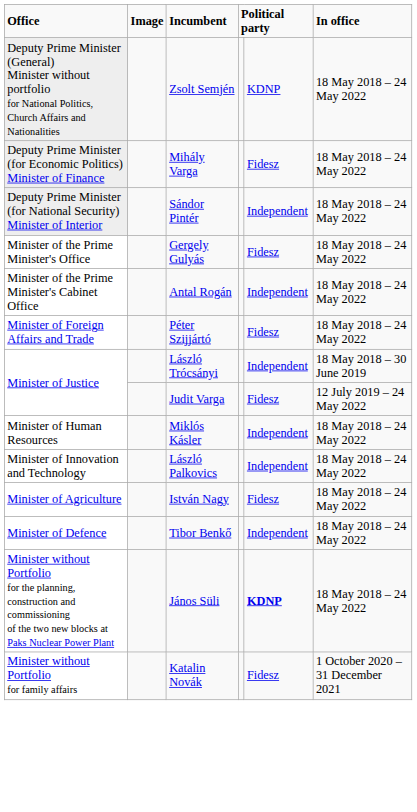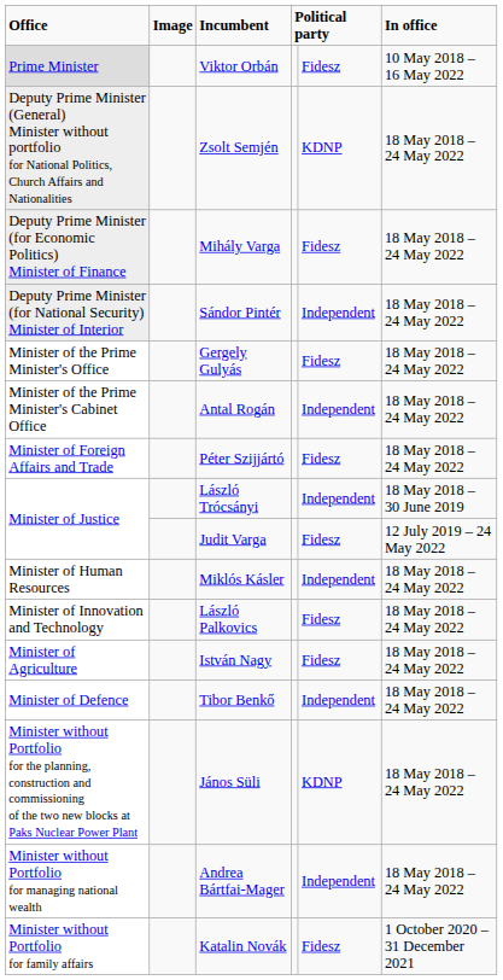+ row: Prime Minister | Viktor Orbán | Fidesz | 10 May 2018 – 16 May 2022
László Palkovics | column 5: Independent -> Fidesz
János Süli | column 5: bold -> normal
+ row: Minister without Portfolio for managing national wealth | Andrea Bártfai-Mager | Independent | 18 May 2018 – 24 May 2022
